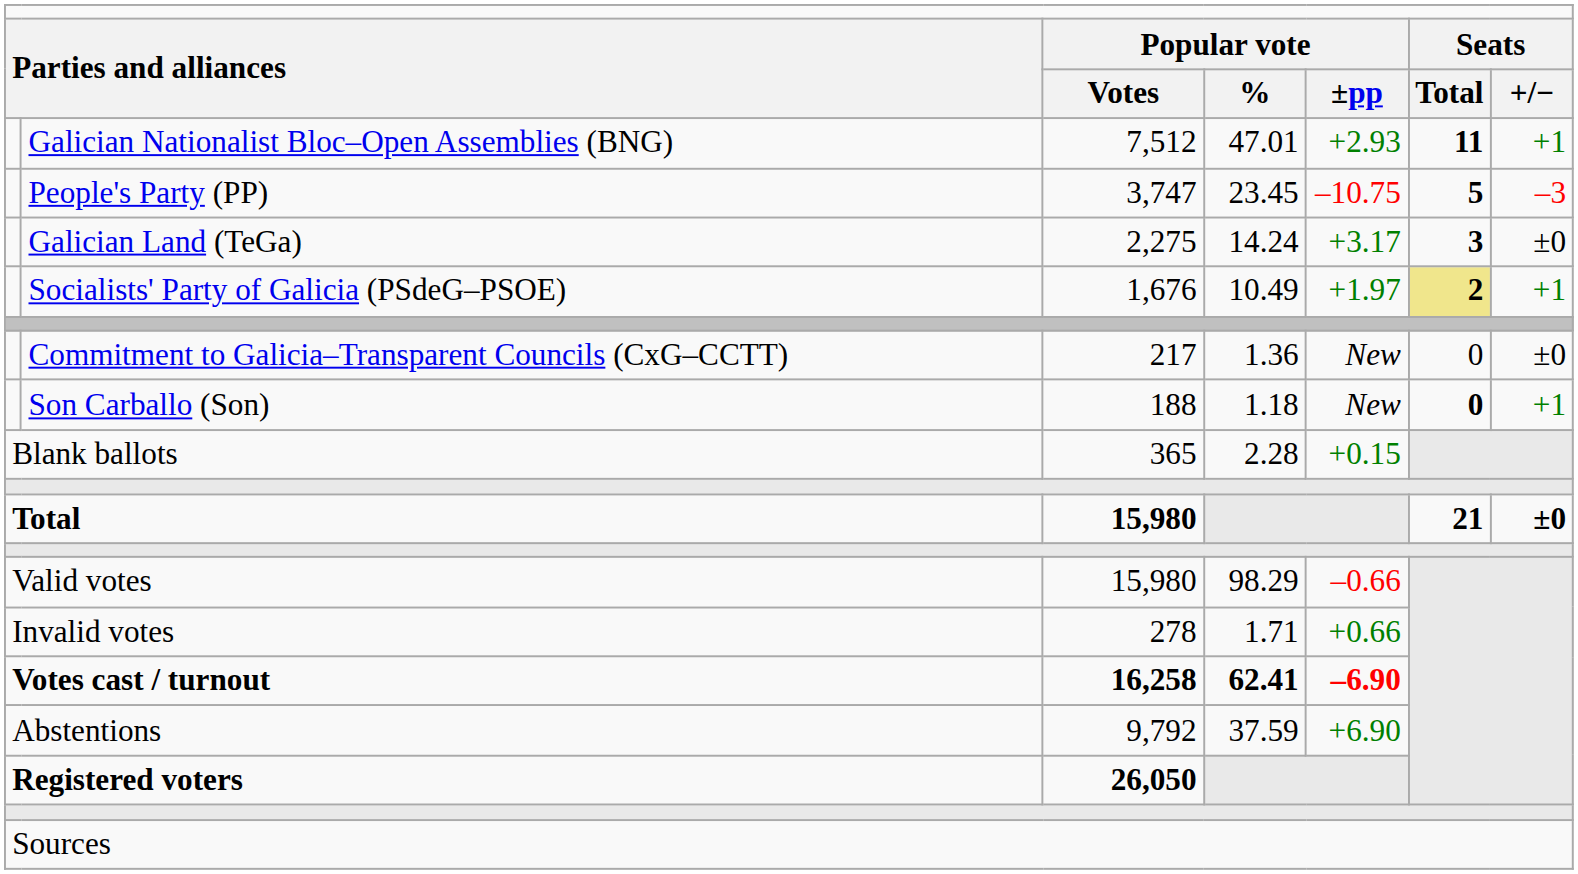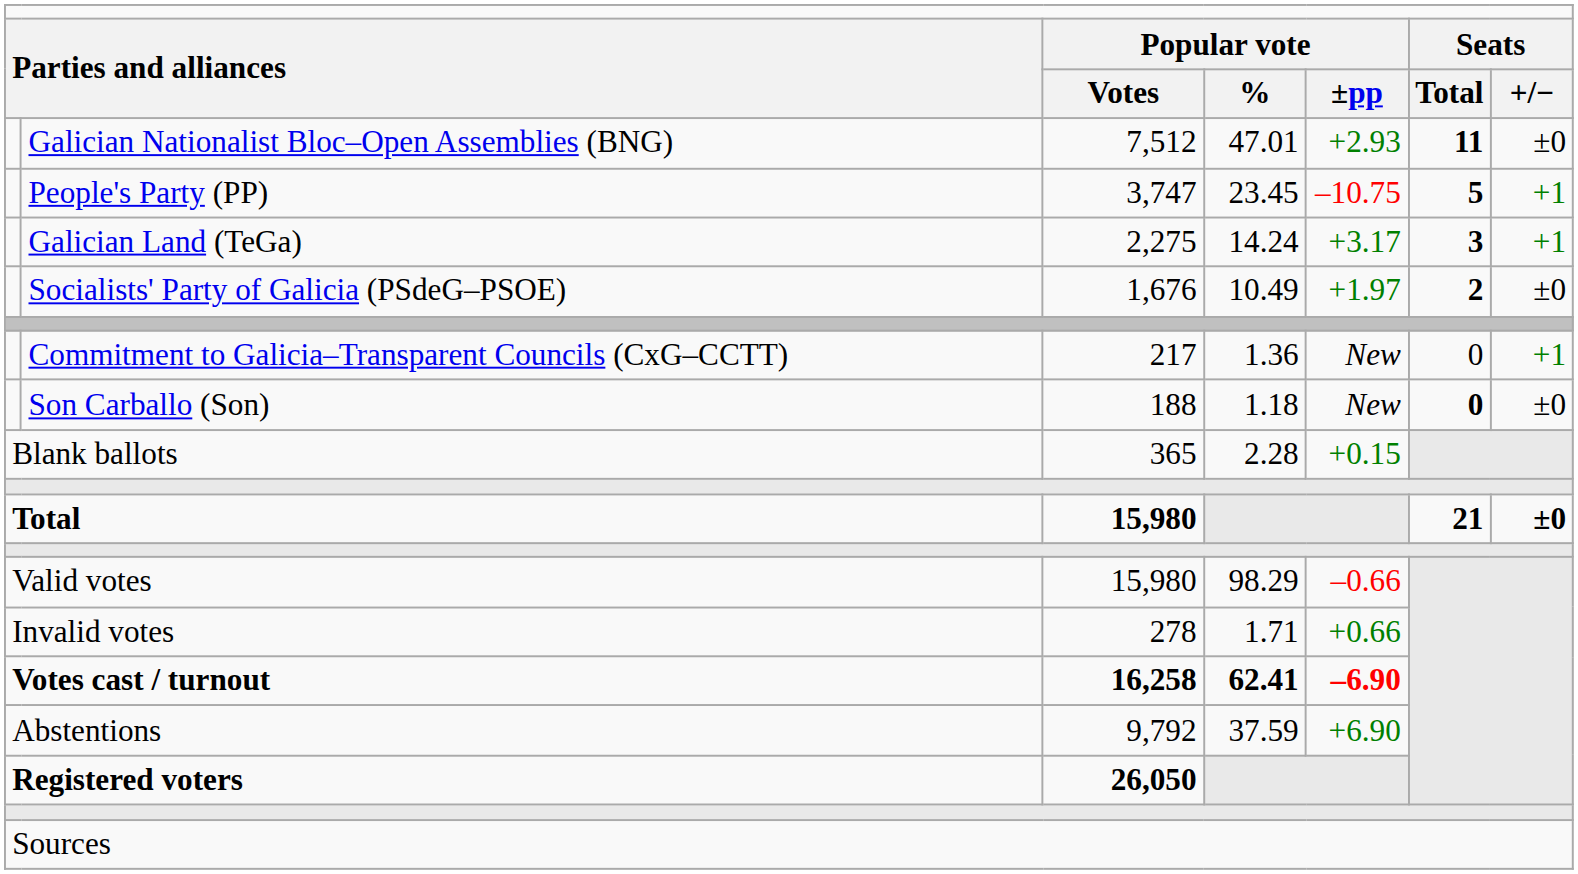Galician Nationalist Bloc–Open Assemblies (BNG) | column 7: +1 -> ±0
People's Party (PP) | column 7: –3 -> +1
Galician Land (TeGa) | column 7: ±0 -> +1
Socialists' Party of Galicia (PSdeG–PSOE) | column 6: khaki background -> no background
Socialists' Party of Galicia (PSdeG–PSOE) | column 7: +1 -> ±0
Commitment to Galicia–Transparent Councils (CxG–CCTT) | column 7: ±0 -> +1
Son Carballo (Son) | column 7: +1 -> ±0
